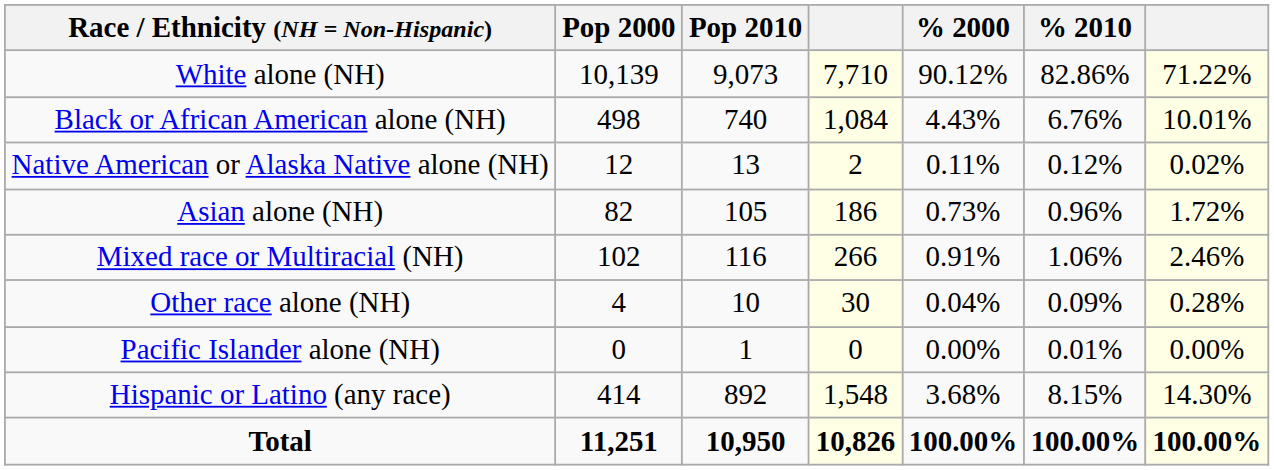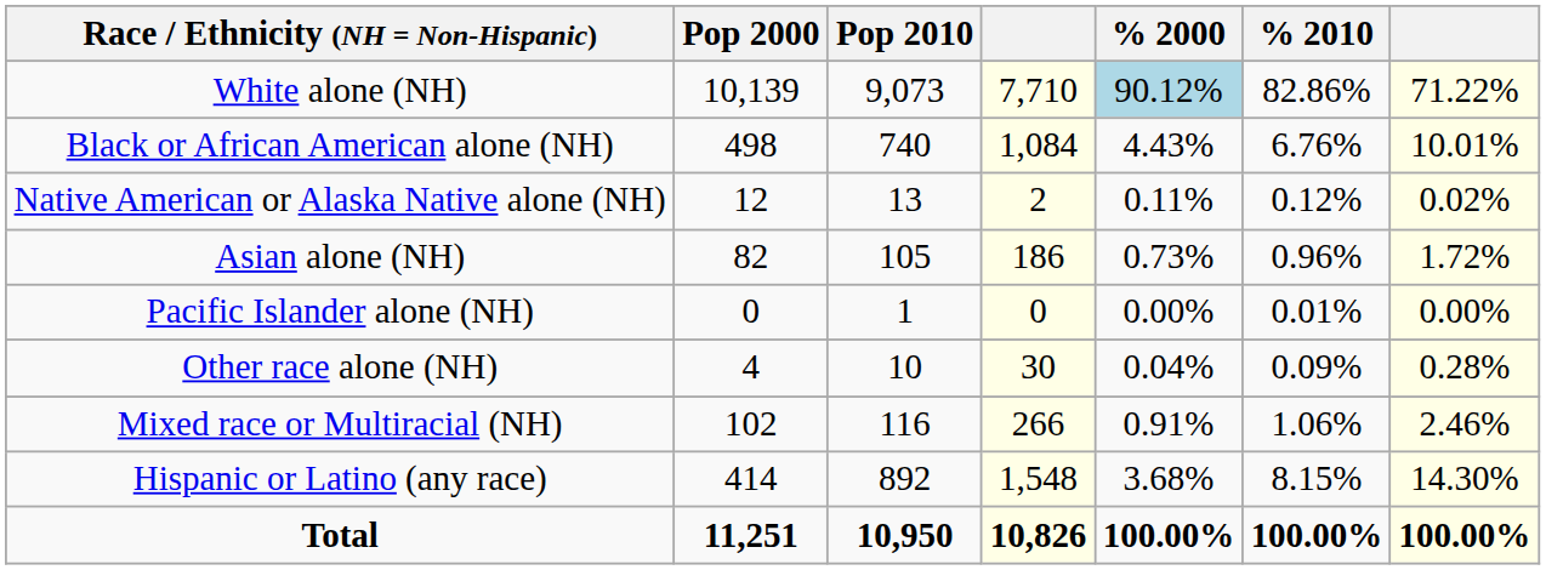White alone (NH) | % 2000: no background -> lightblue background
rows swapped: Pacific Islander alone (NH) <-> Mixed race or Multiracial (NH)
